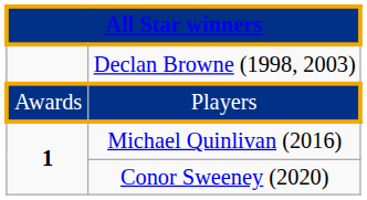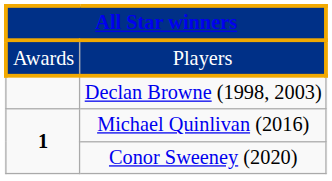rows swapped: Players <-> Declan Browne (1998, 2003)
